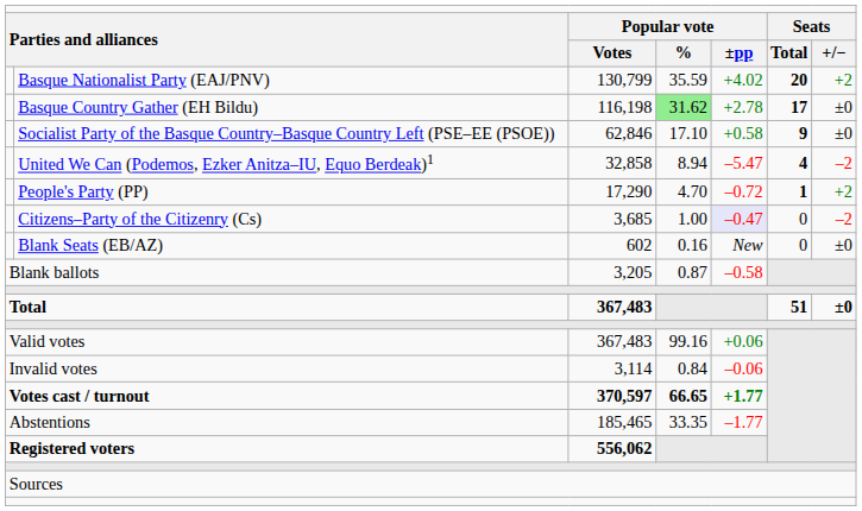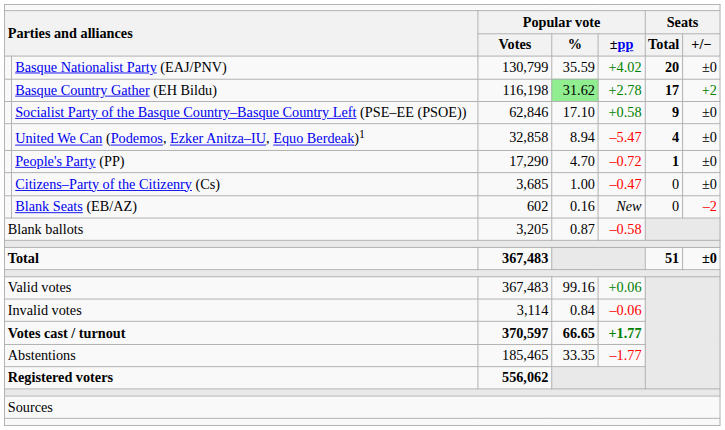Basque Nationalist Party (EAJ/PNV) | column 7: +2 -> ±0
Basque Country Gather (EH Bildu) | column 7: ±0 -> +2
United We Can (Podemos, Ezker Anitza–IU, Equo Berdeak)1 | column 7: –2 -> ±0
People's Party (PP) | column 7: +2 -> ±0
Citizens–Party of the Citizenry (Cs) | column 5: lavender background -> no background
Citizens–Party of the Citizenry (Cs) | column 7: –2 -> ±0
Blank Seats (EB/AZ) | column 7: ±0 -> –2
